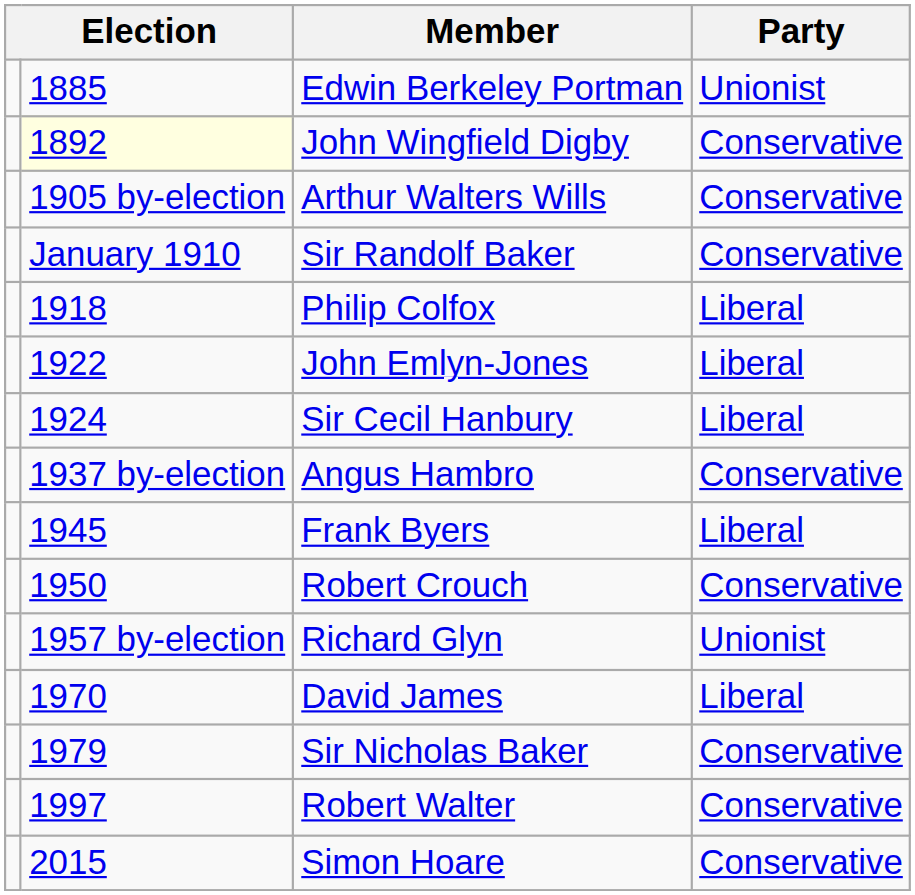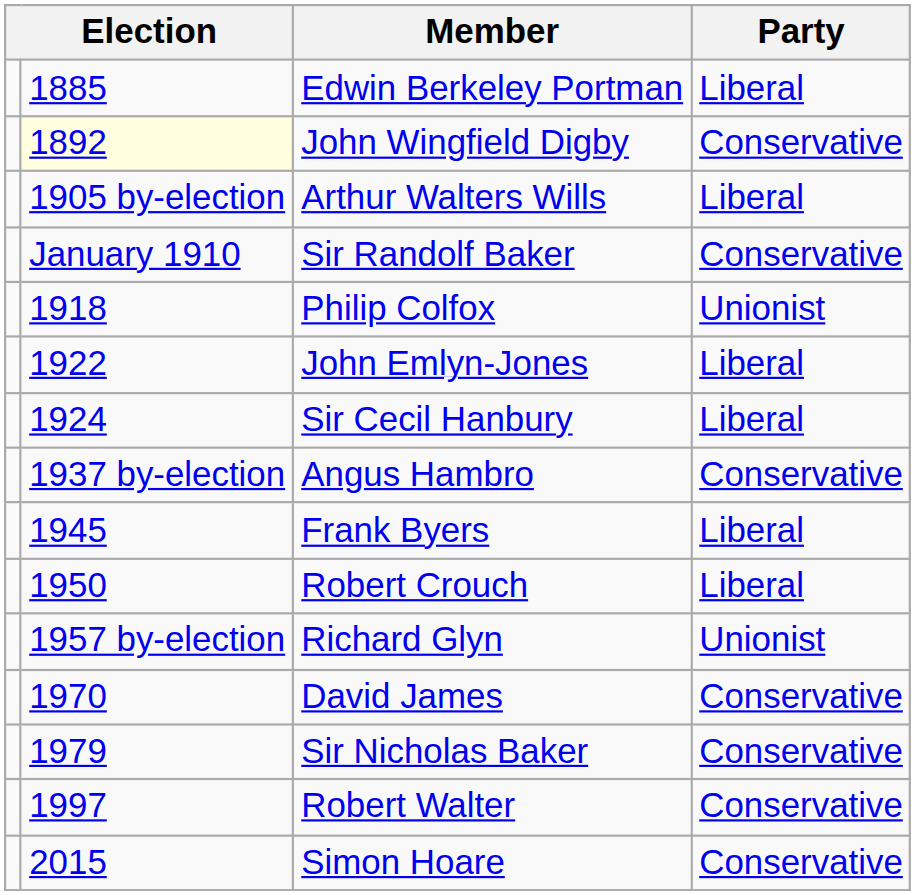Edwin Berkeley Portman | Party: Unionist -> Liberal
Arthur Walters Wills | Party: Conservative -> Liberal
Philip Colfox | Party: Liberal -> Unionist
Robert Crouch | Party: Conservative -> Liberal
David James | Party: Liberal -> Conservative
